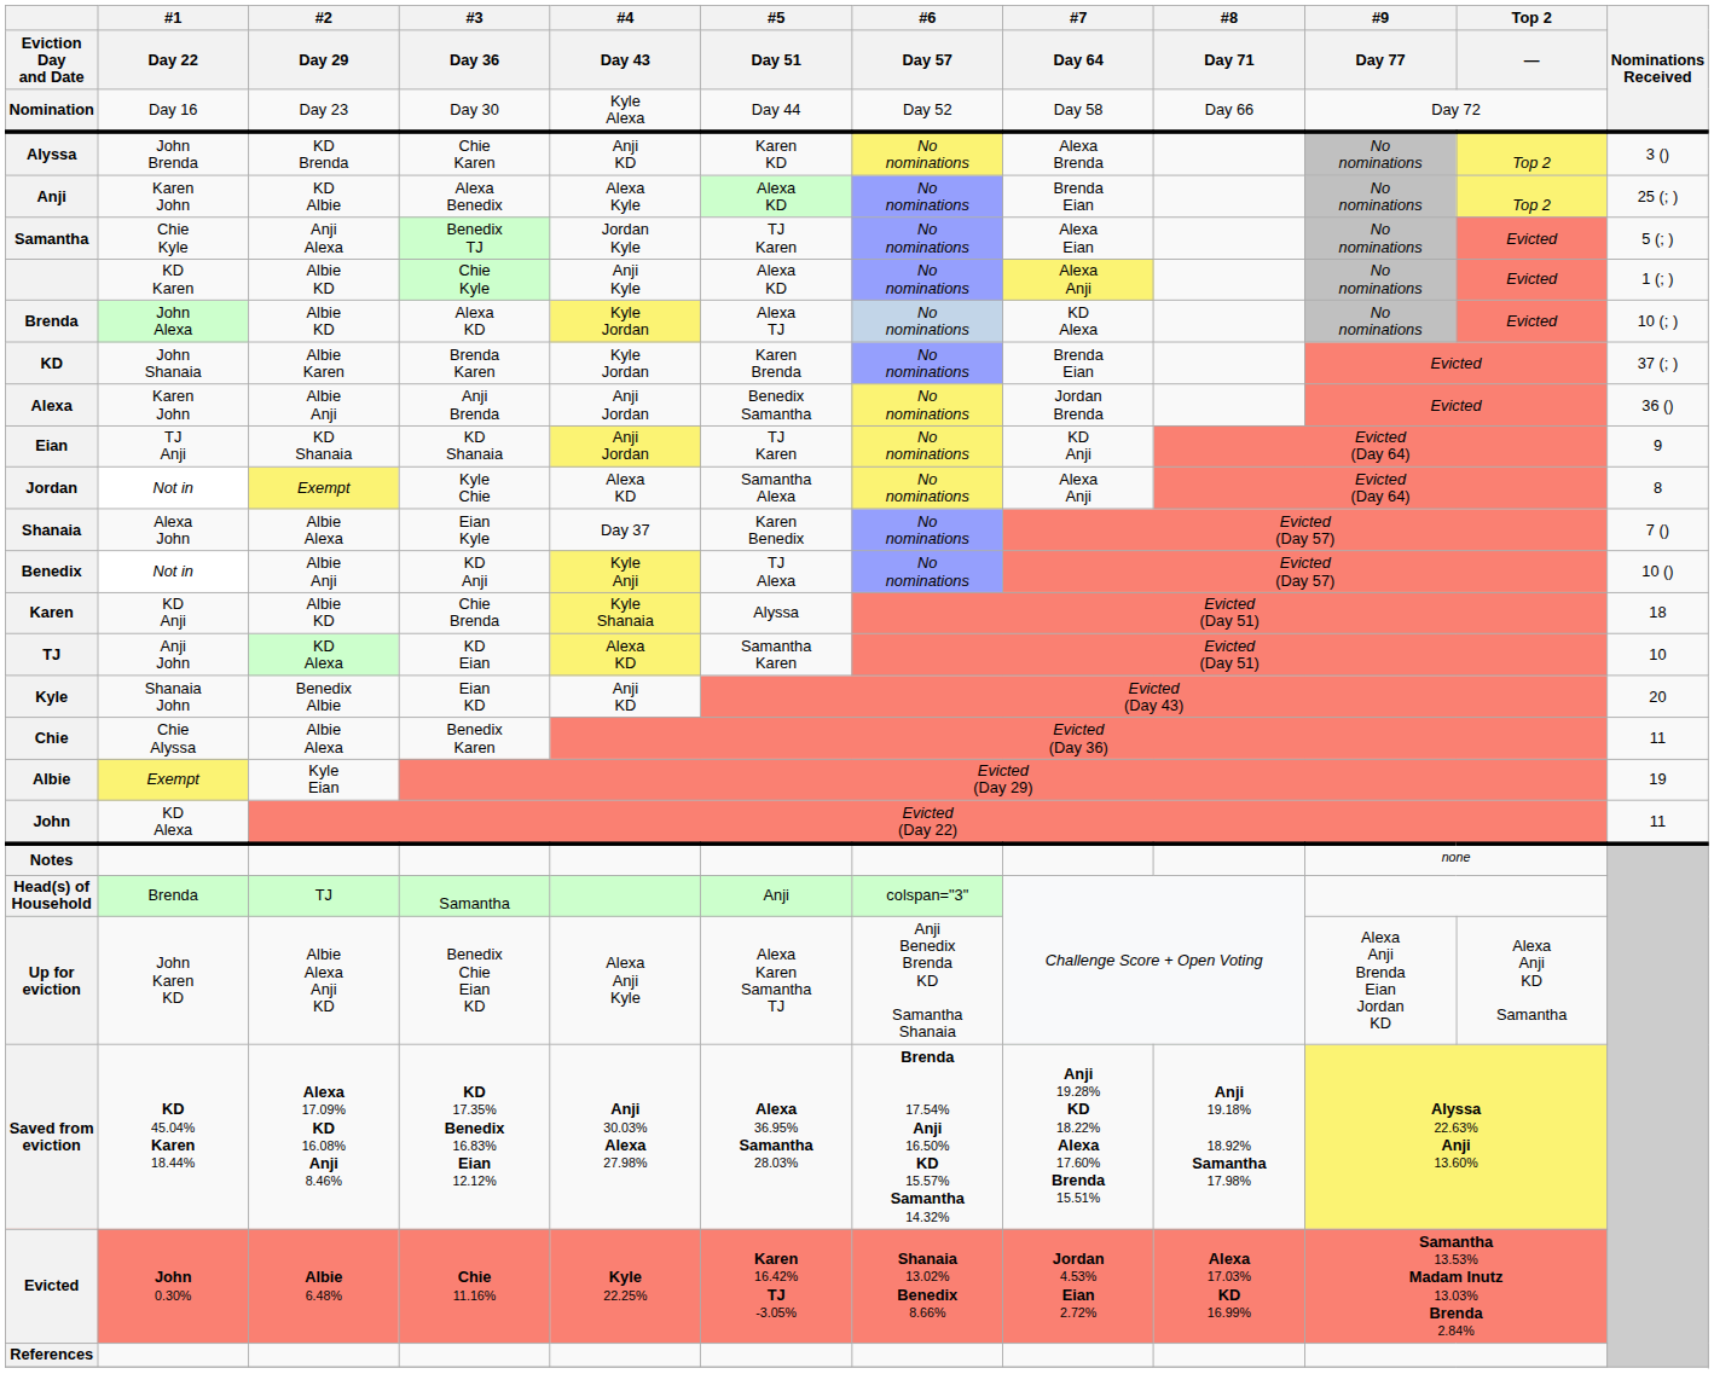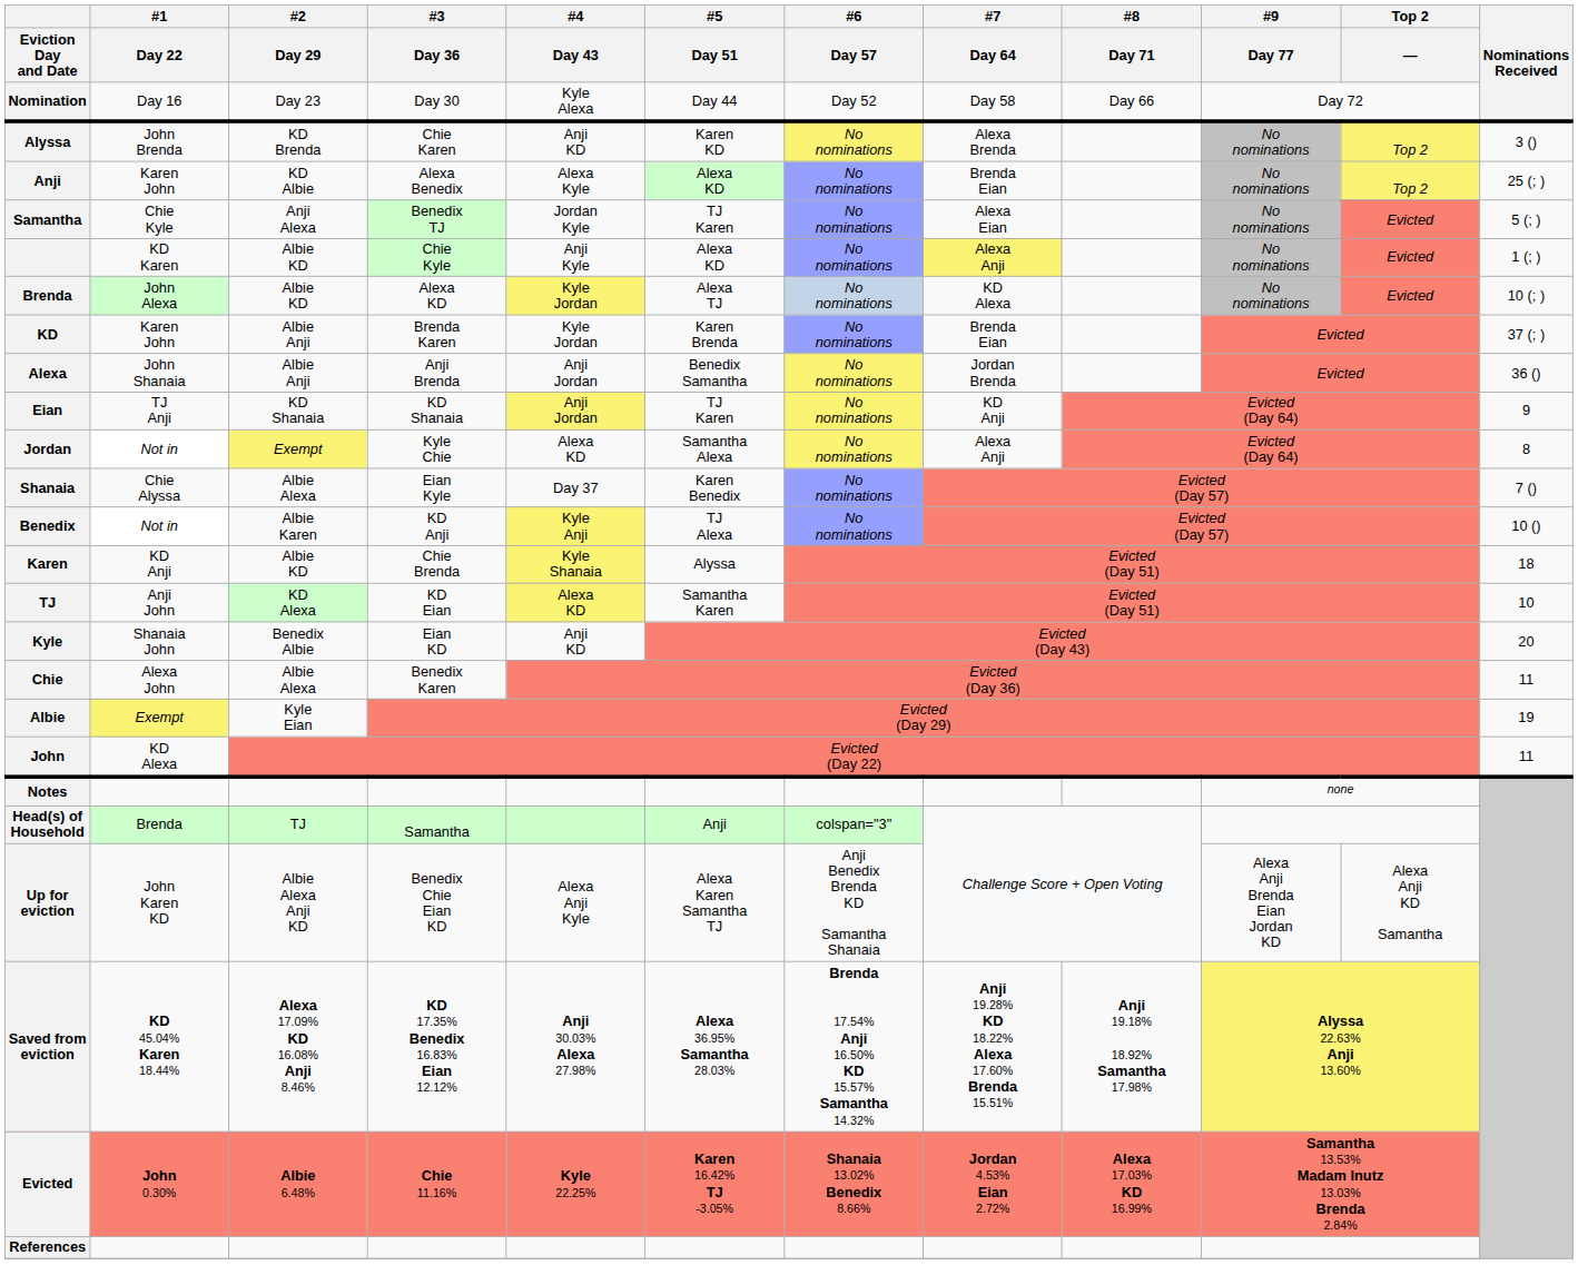KD | #1 / Day 22: John Shanaia -> Karen John
KD | #2 / Day 29: Albie Karen -> Albie Anji
Alexa | #1 / Day 22: Karen John -> John Shanaia
Shanaia | #1 / Day 22: Alexa John -> Chie Alyssa
Benedix | #2 / Day 29: Albie Anji -> Albie Karen
Chie | #1 / Day 22: Chie Alyssa -> Alexa John
